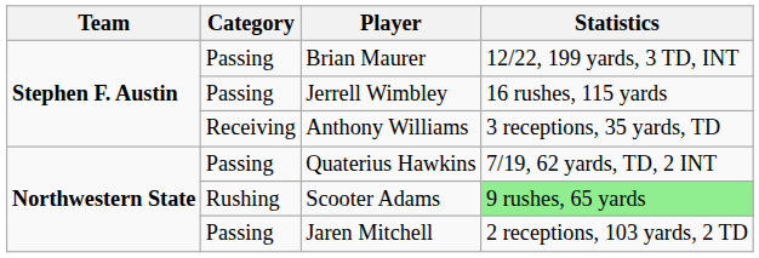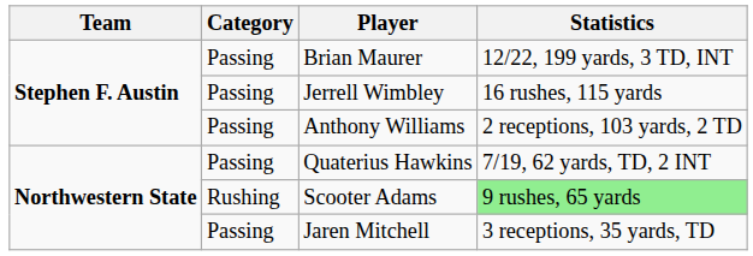Anthony Williams | Category: Receiving -> Passing
Anthony Williams | Statistics: 3 receptions, 35 yards, TD -> 2 receptions, 103 yards, 2 TD
Jaren Mitchell | Statistics: 2 receptions, 103 yards, 2 TD -> 3 receptions, 35 yards, TD
